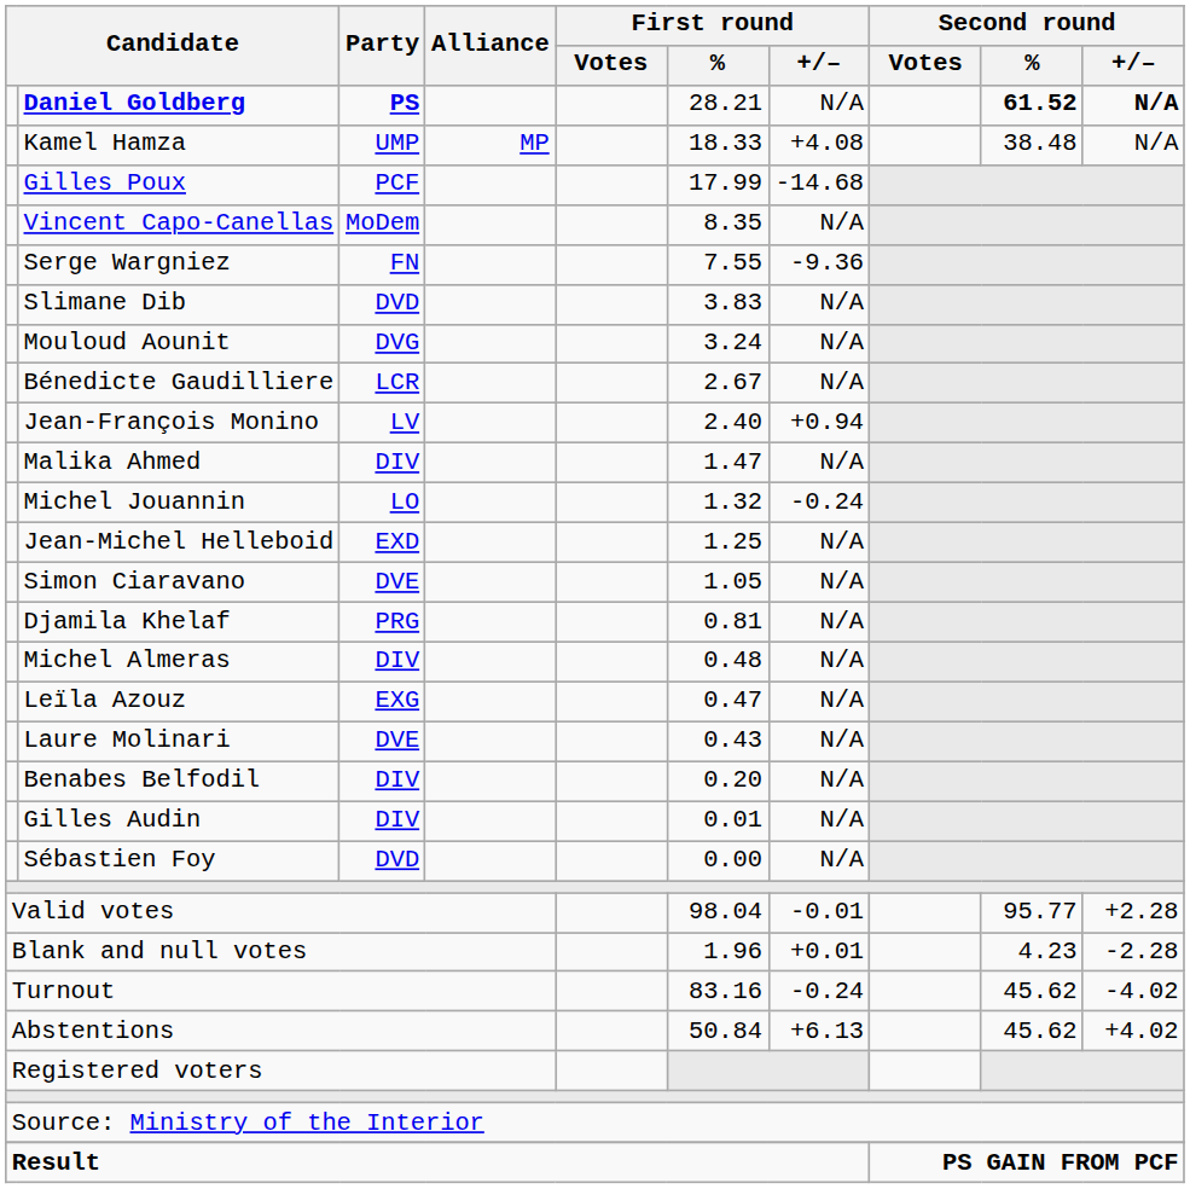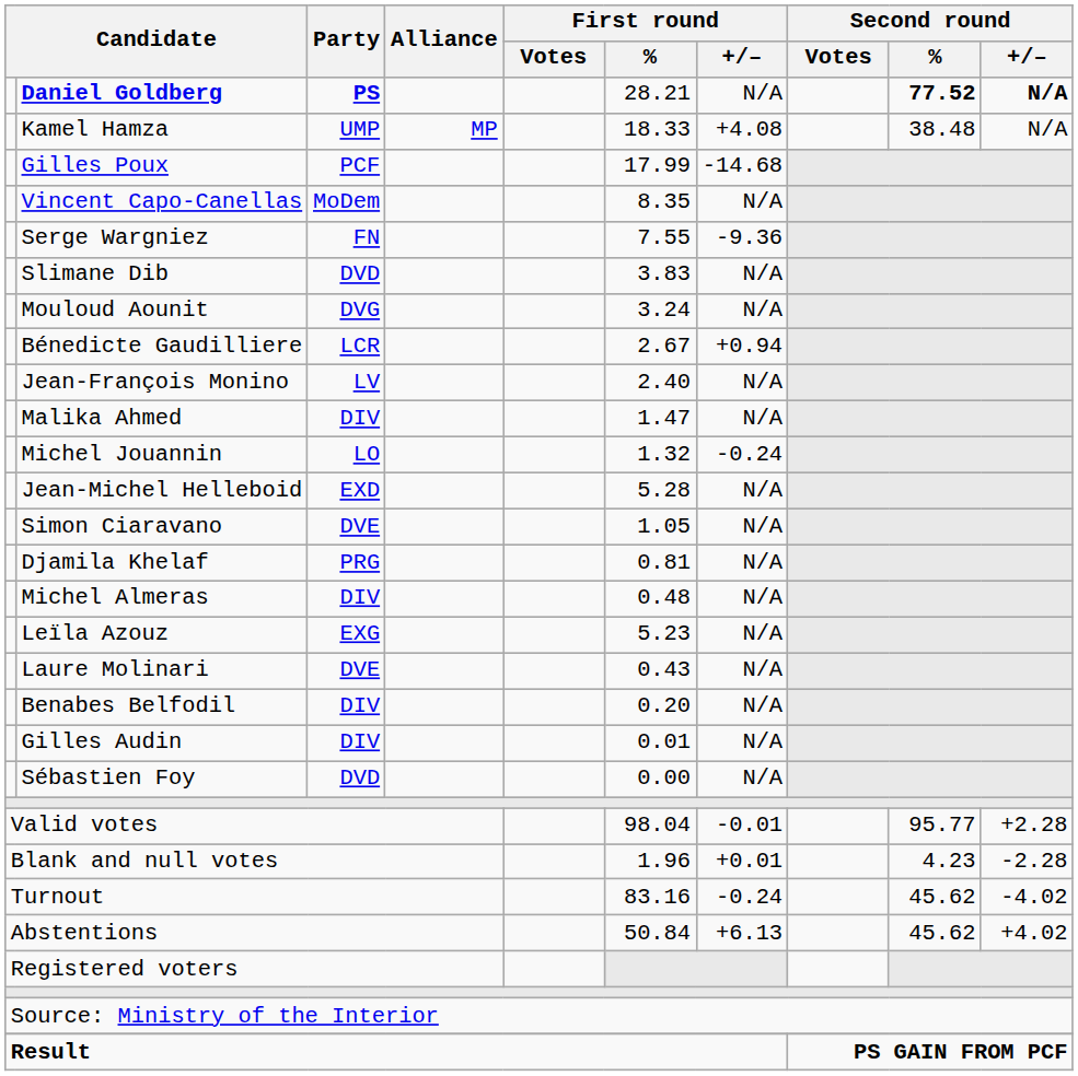Daniel Goldberg | Second round / %: 61.52 -> 77.52
Bénedicte Gaudilliere | First round / +/–: N/A -> +0.94
Jean-François Monino | First round / +/–: +0.94 -> N/A
Jean-Michel Helleboid | First round / %: 1.25 -> 5.28
Leïla Azouz | First round / %: 0.47 -> 5.23
